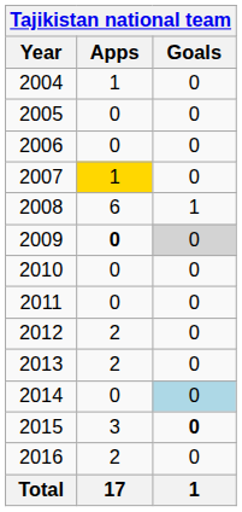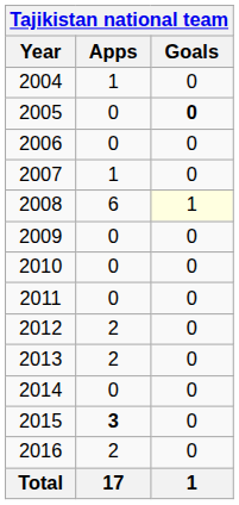2005 | Goals: normal -> bold
2007 | Apps: gold background -> no background
2008 | Goals: no background -> lightyellow background
2009 | Apps: bold -> normal
2009 | Goals: lightgrey background -> no background
2014 | Goals: lightblue background -> no background
2015 | Apps: normal -> bold
2015 | Goals: bold -> normal
